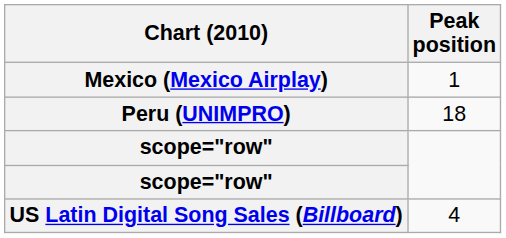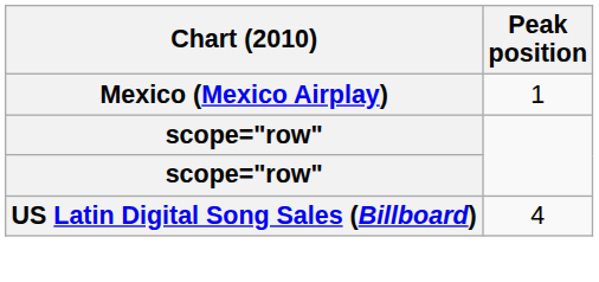- row: Peru (UNIMPRO) | 18
